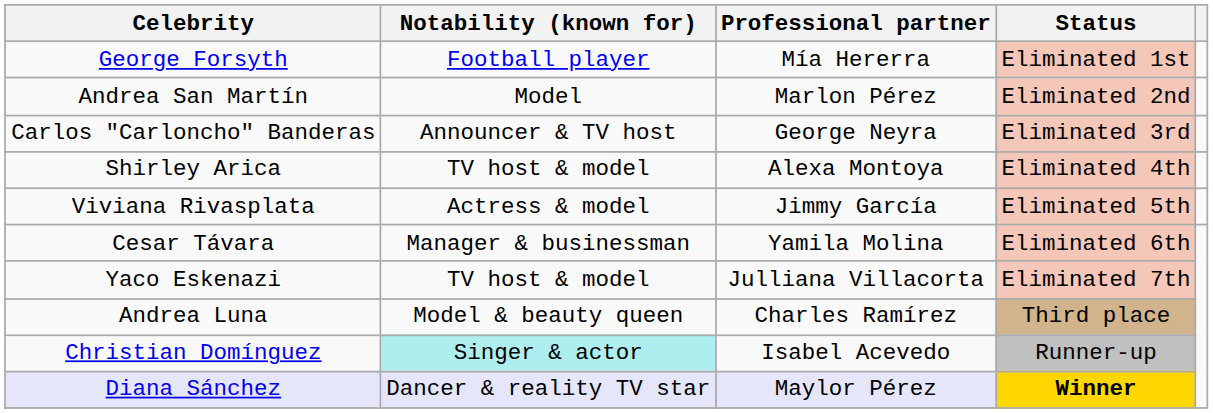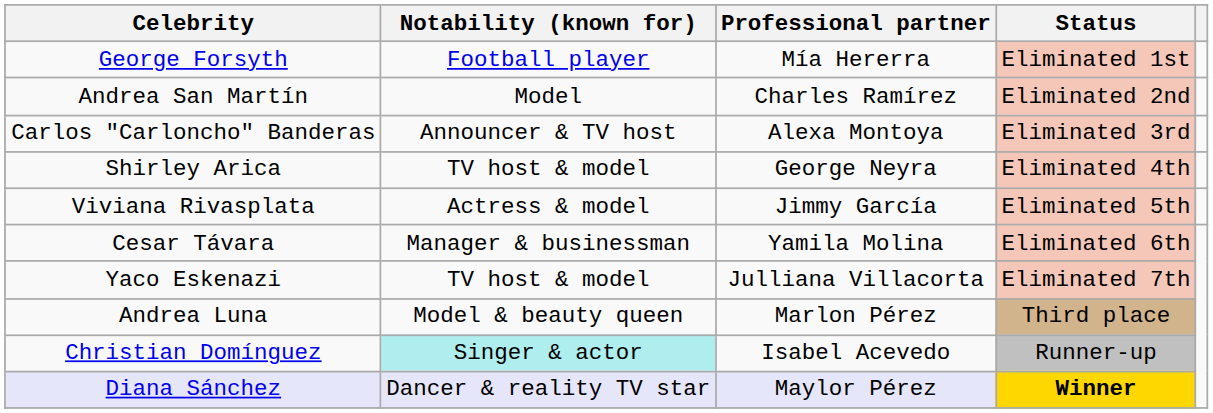Andrea San Martín | Professional partner: Marlon Pérez -> Charles Ramírez
Carlos "Carloncho" Banderas | Professional partner: George Neyra -> Alexa Montoya
Shirley Arica | Professional partner: Alexa Montoya -> George Neyra
Andrea Luna | Professional partner: Charles Ramírez -> Marlon Pérez
